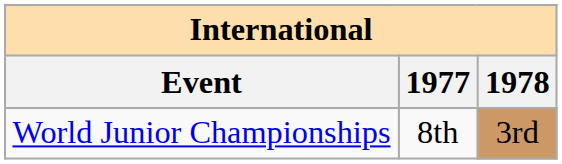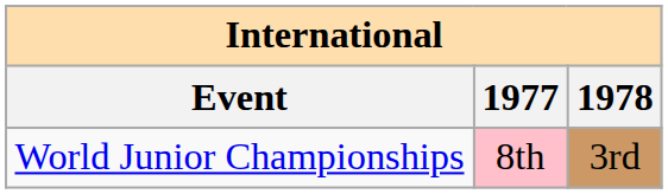World Junior Championships | 1977: no background -> pink background
